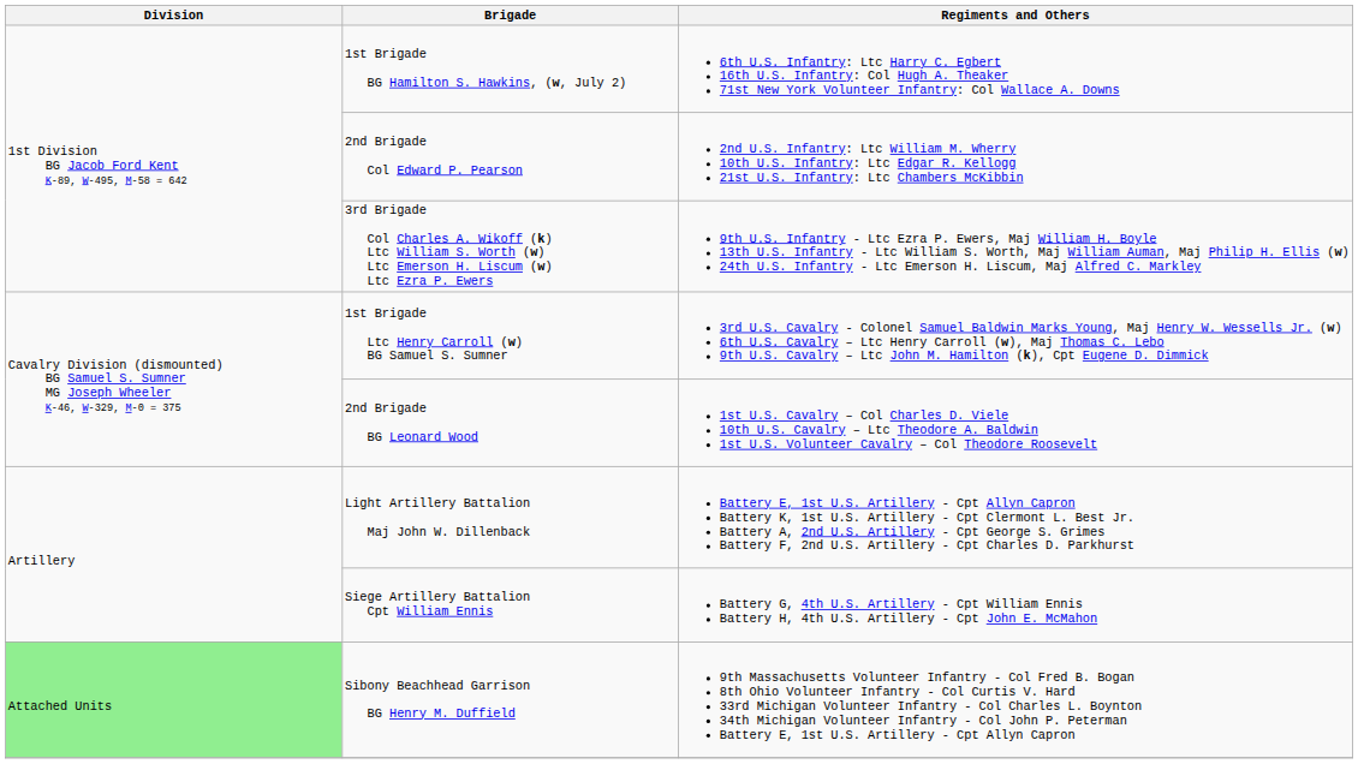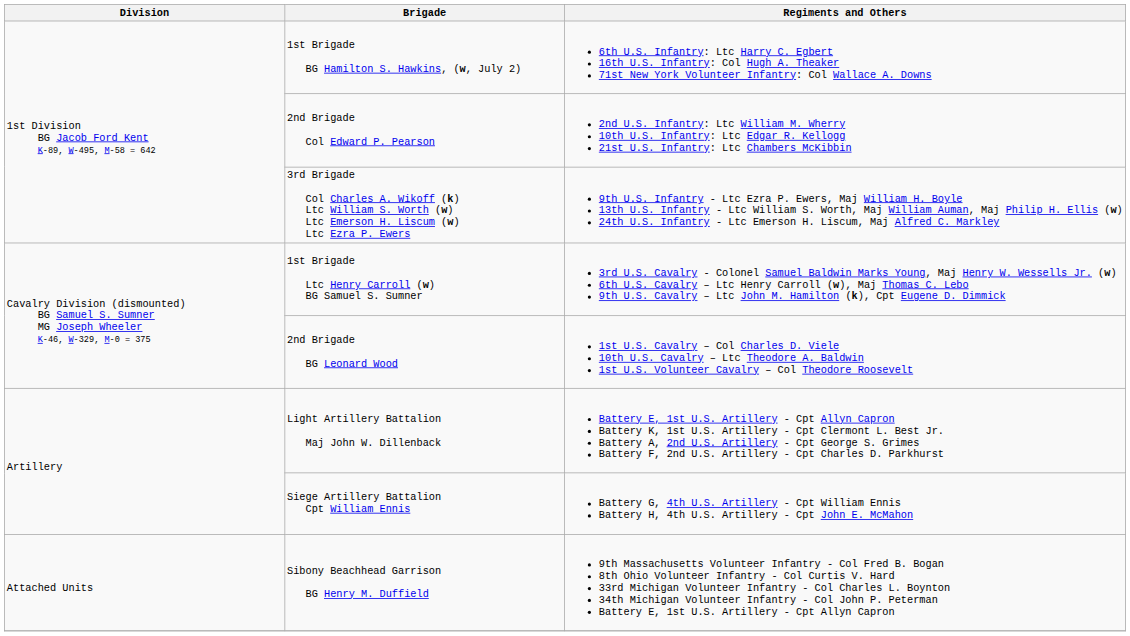Sibony Beachhead Garrison BG Henry M. Duffield | Division: lightgreen background -> no background
